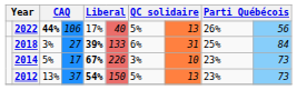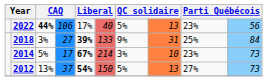2022 | column 9: 26% -> 23%
2018 | column 7: 6% -> 9%
2014 | column 6: 226 -> 214
2012 | column 9: 23% -> 27%
